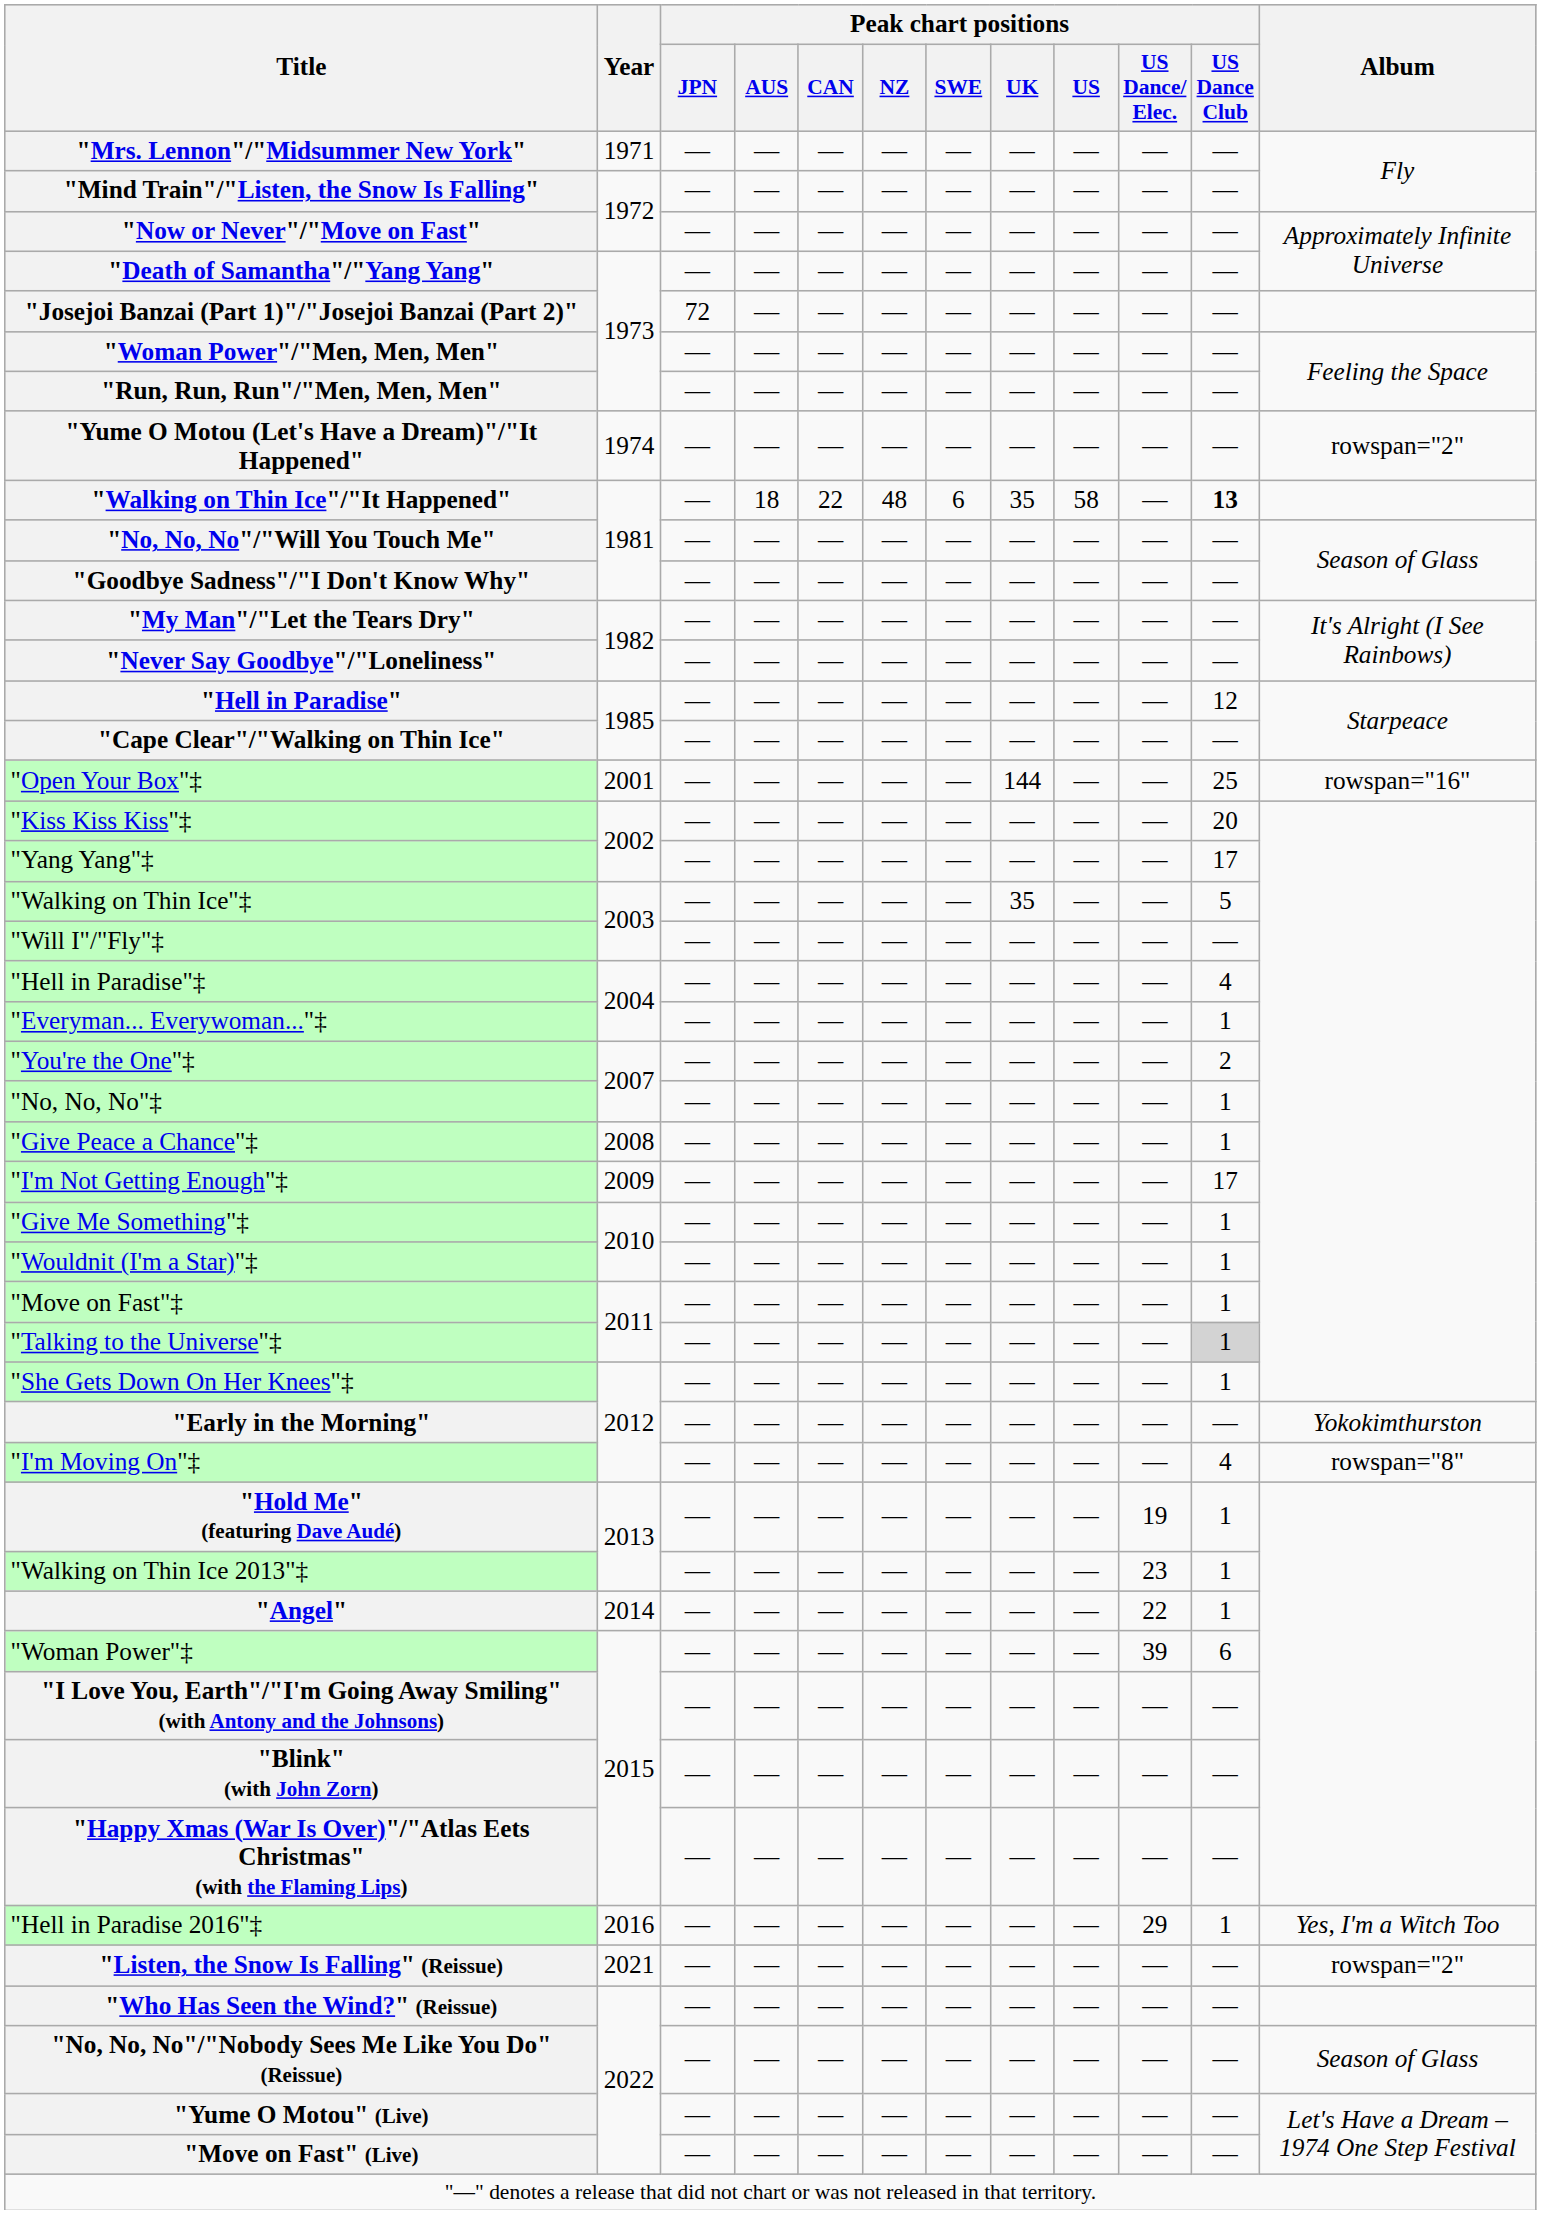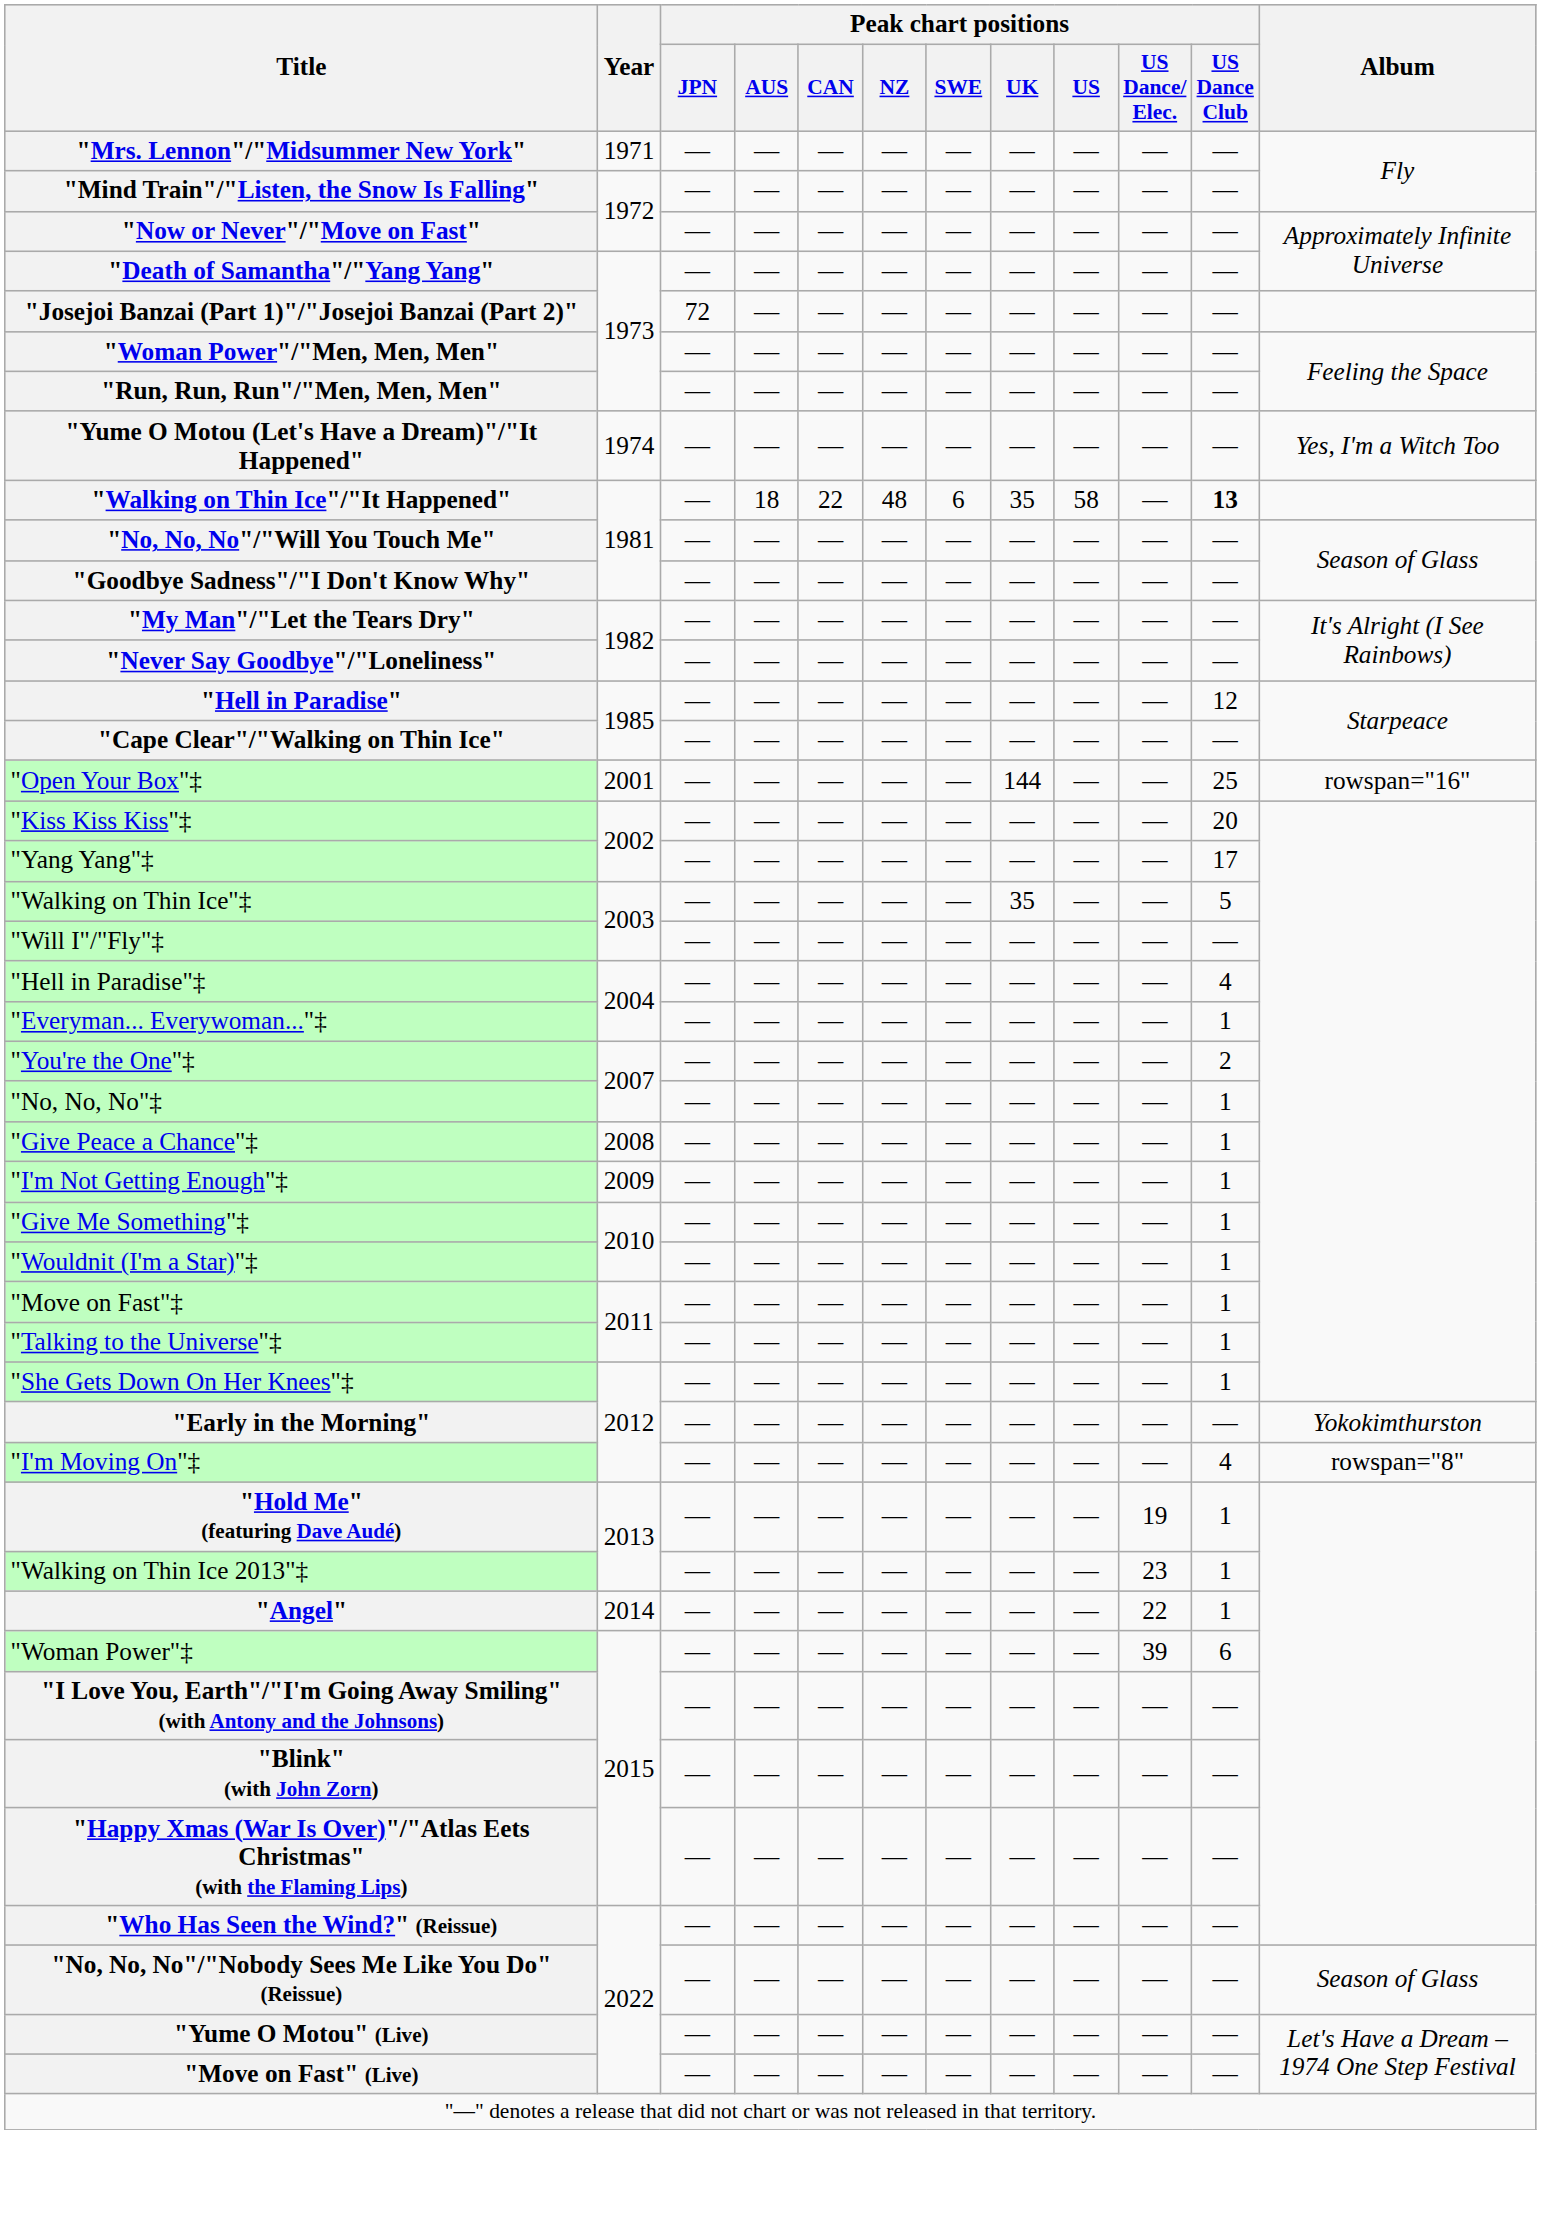"Yume O Motou (Let's Have a Dream)"/"It Happened" | Album: rowspan="2" -> Yes, I'm a Witch Too
"I'm Not Getting Enough"‡ | Peak chart positions / US Dance Club: 17 -> 1
"Talking to the Universe"‡ | Peak chart positions / US Dance Club: lightgrey background -> no background
- row: "Hell in Paradise 2016"‡ | 2016 | — | — | — | — | — | — | — | 29 | 1 | Yes, I'm a Witch Too
- row: "Listen, the Snow Is Falling" (Reissue) | 2021 | — | — | — | — | — | — | — | — | — | rowspan="2"
